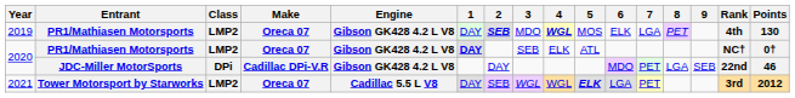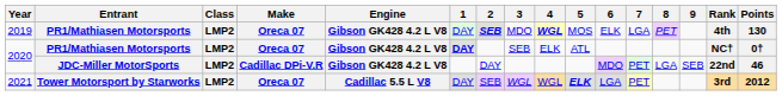2020 / JDC-Miller MotorSports | Class: DPi -> LMP2
